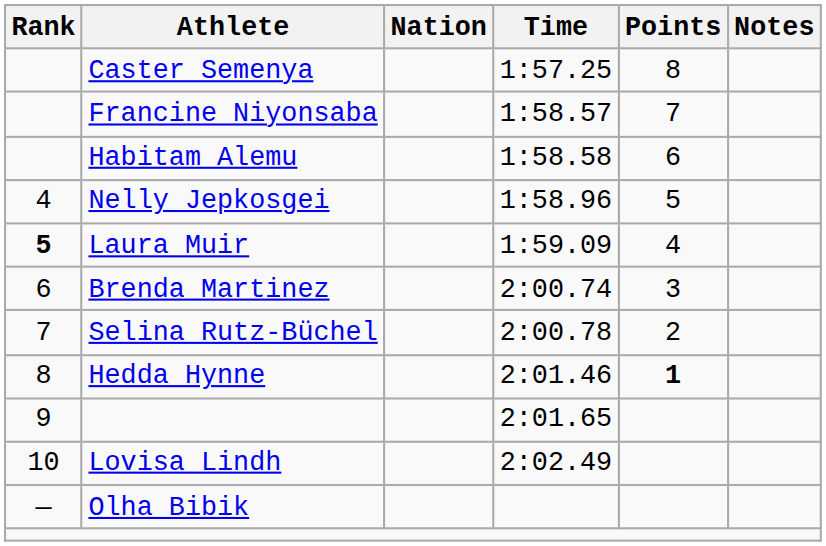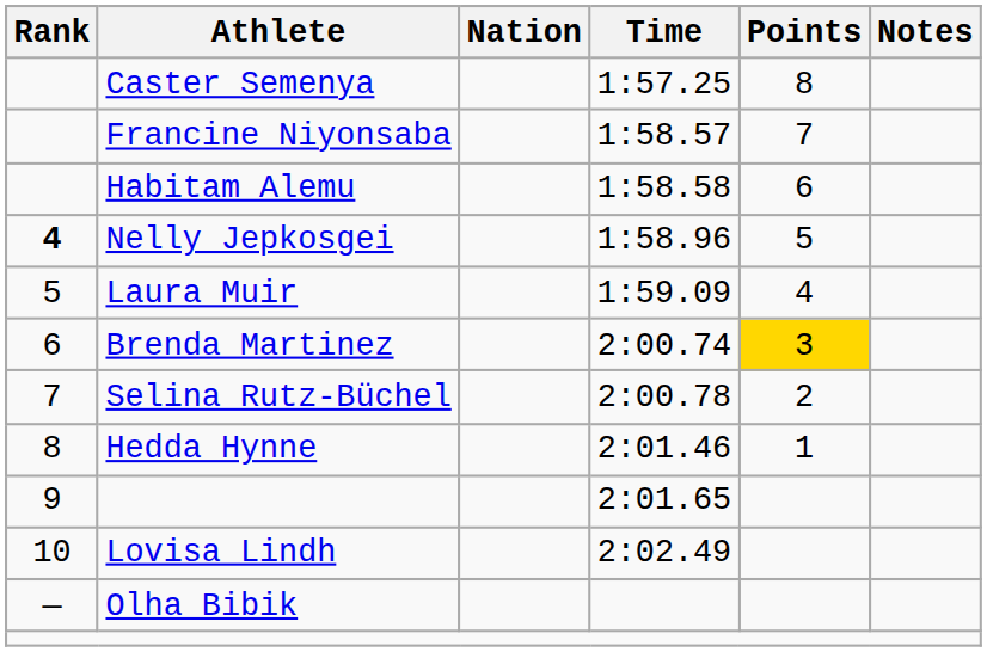Nelly Jepkosgei | Rank: normal -> bold
Laura Muir | Rank: bold -> normal
Brenda Martinez | Points: no background -> gold background
Hedda Hynne | Points: bold -> normal
